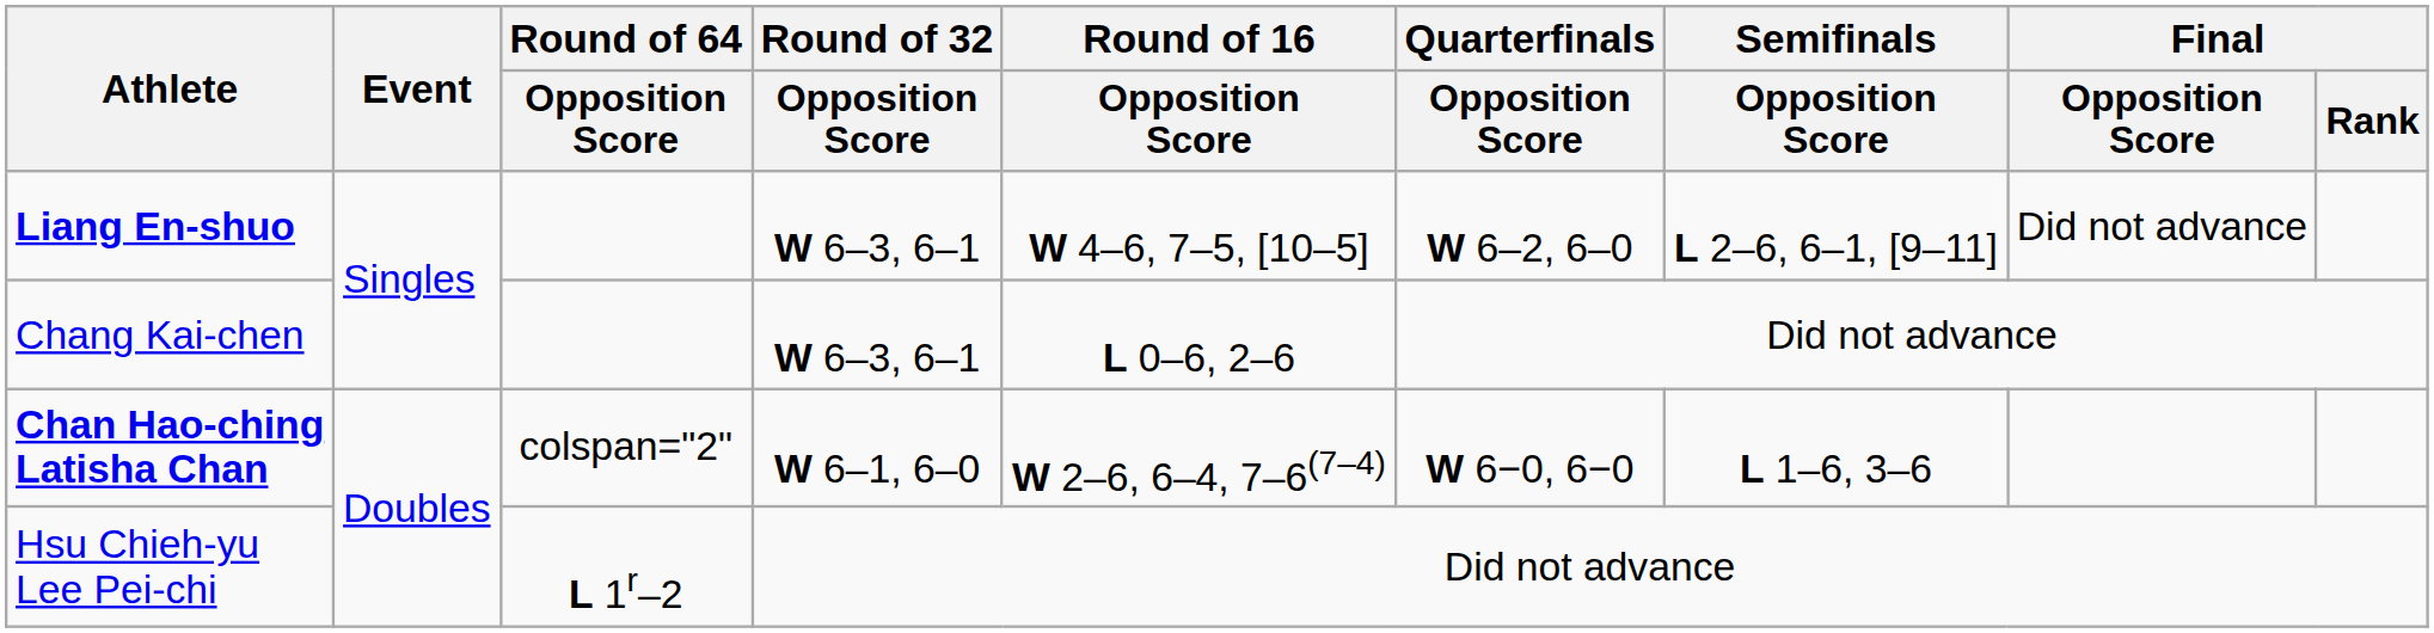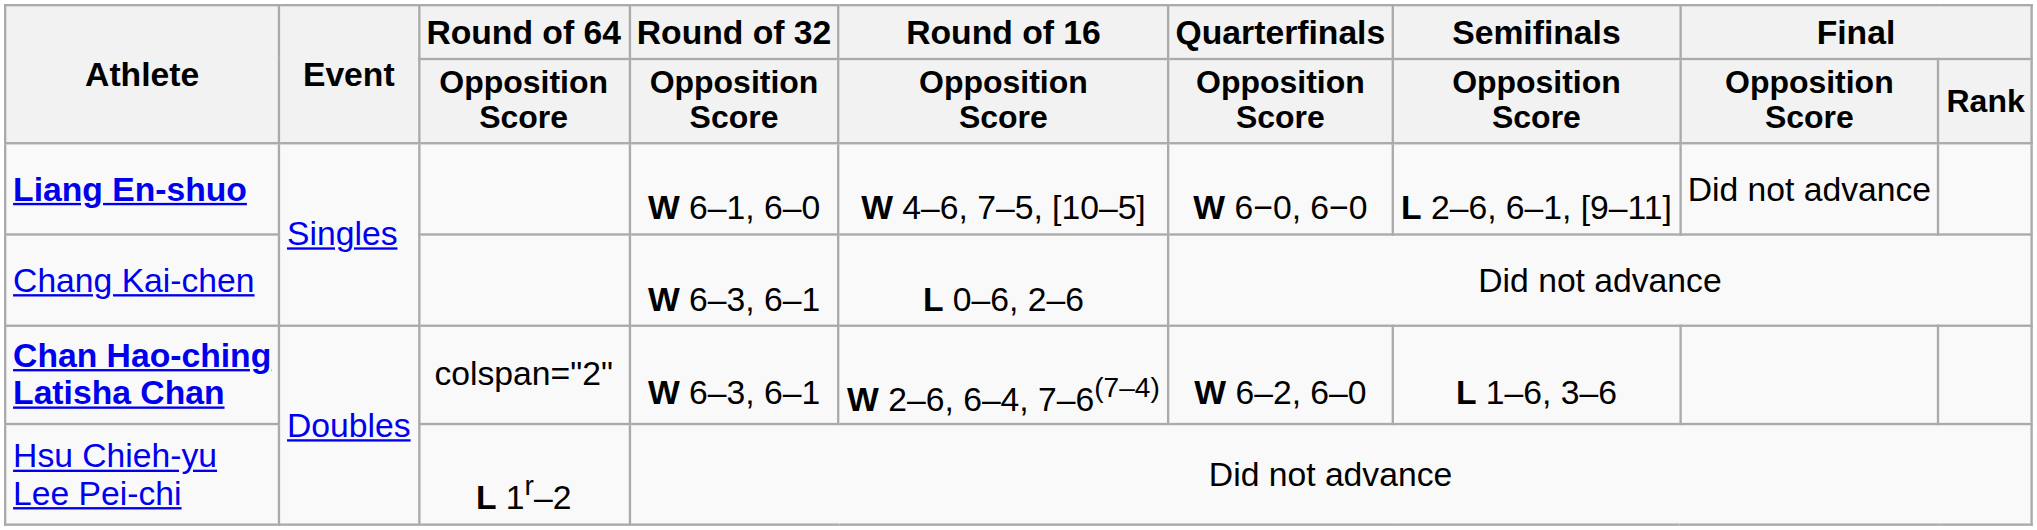Liang En-shuo | Round of 32 / Opposition Score: W 6–3, 6–1 -> W 6–1, 6–0
Liang En-shuo | Quarterfinals / Opposition Score: W 6–2, 6–0 -> W 6−0, 6−0
Chan Hao-ching Latisha Chan | Round of 32 / Opposition Score: W 6–1, 6–0 -> W 6–3, 6–1
Chan Hao-ching Latisha Chan | Quarterfinals / Opposition Score: W 6−0, 6−0 -> W 6–2, 6–0
